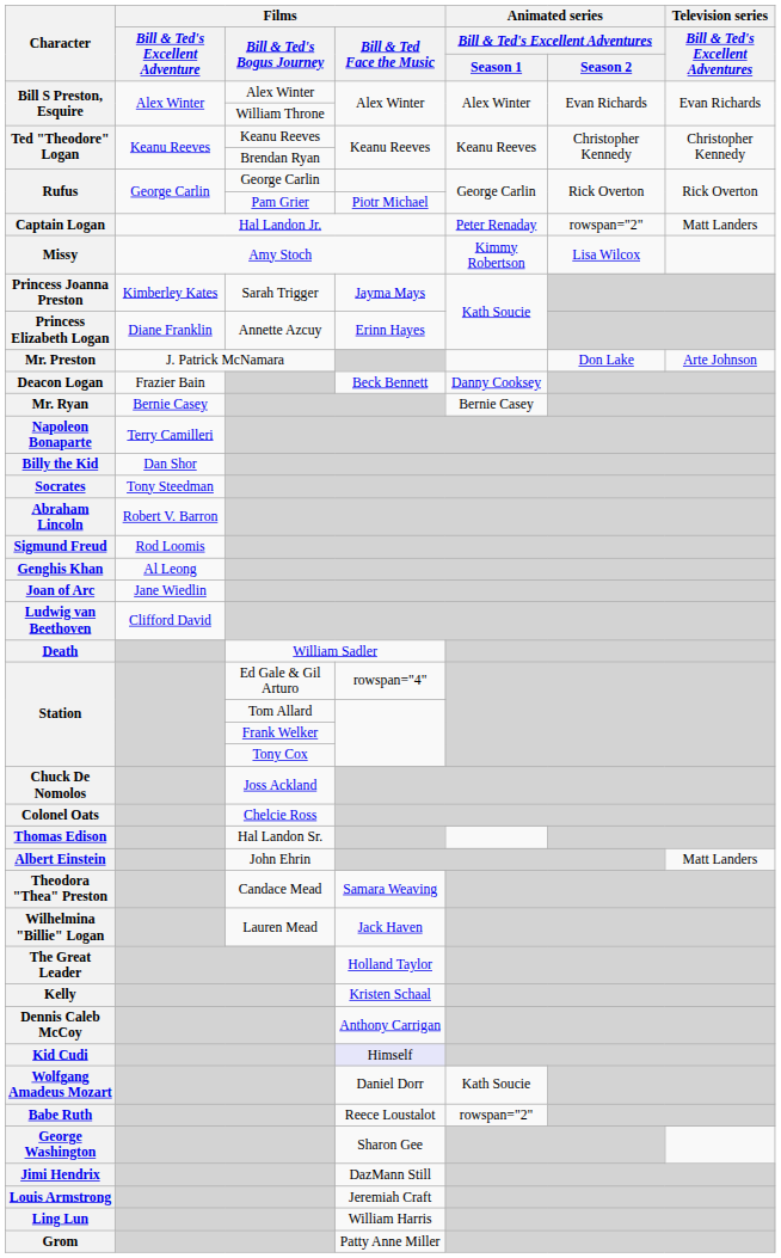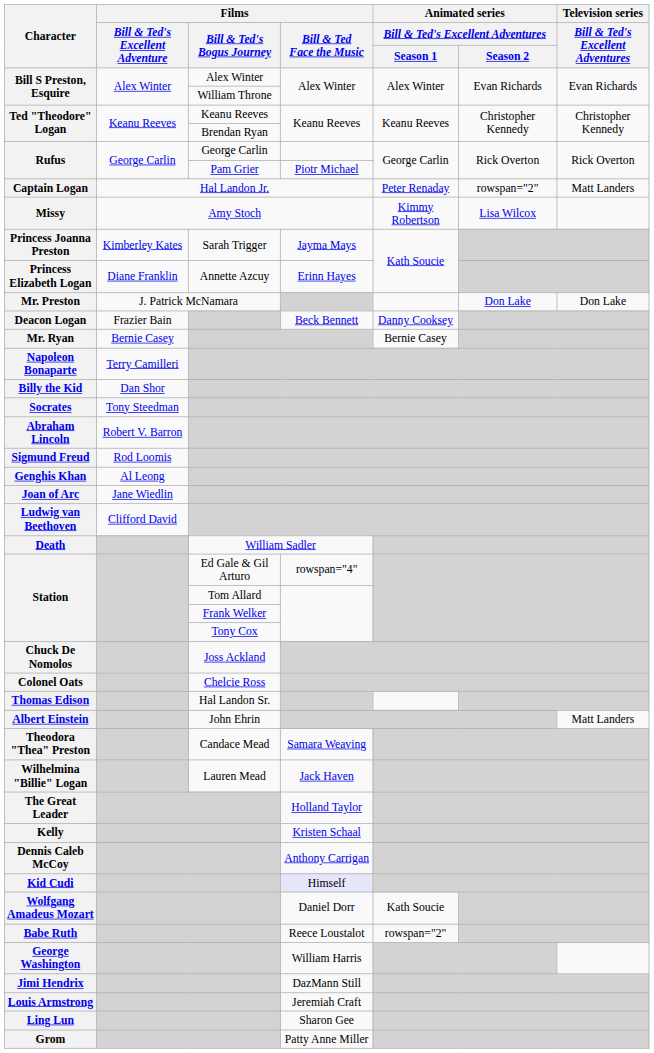Mr. Preston | Television series / Bill & Ted's Excellent Adventures: Arte Johnson -> Don Lake
George Washington | Films / Bill & Ted Face the Music: Sharon Gee -> William Harris
Ling Lun | Films / Bill & Ted Face the Music: William Harris -> Sharon Gee
